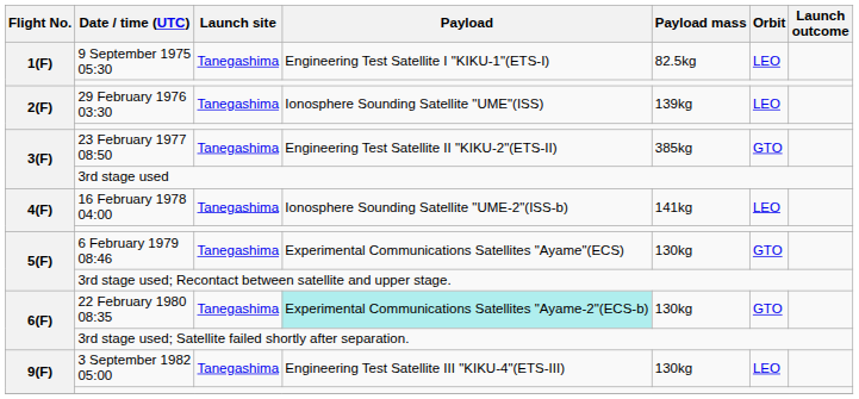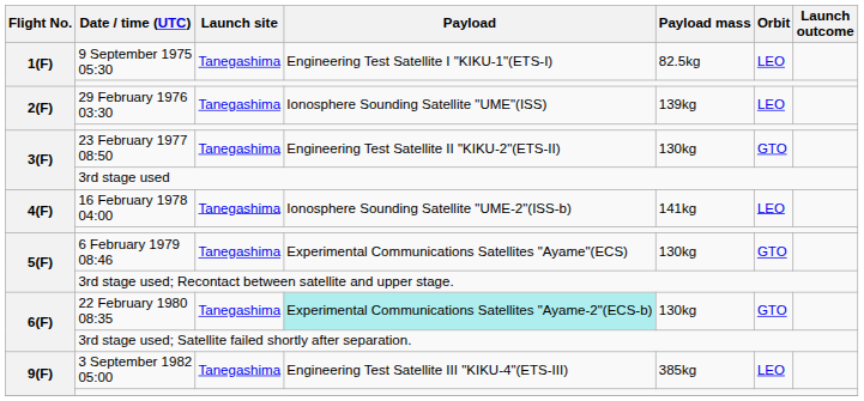23 February 1977 08:50 | Payload mass: 385kg -> 130kg
3 September 1982 05:00 | Payload mass: 130kg -> 385kg
